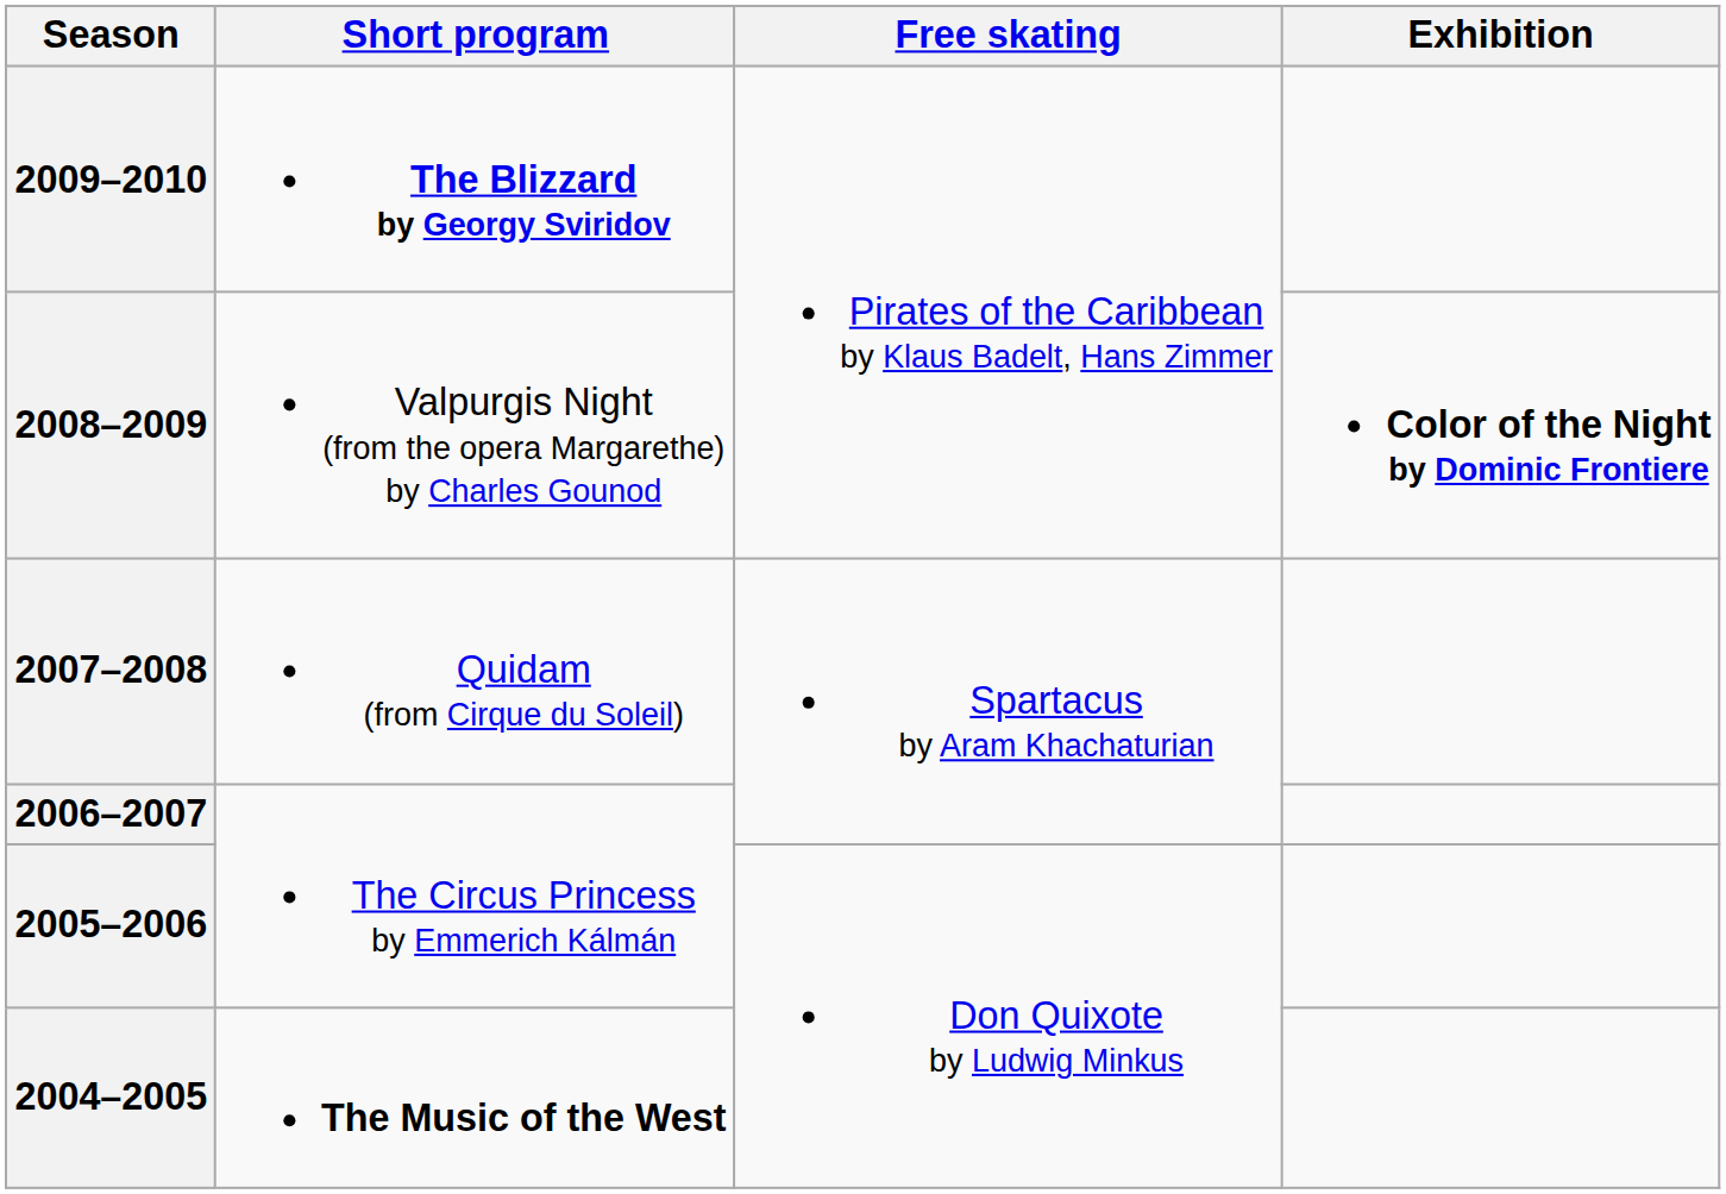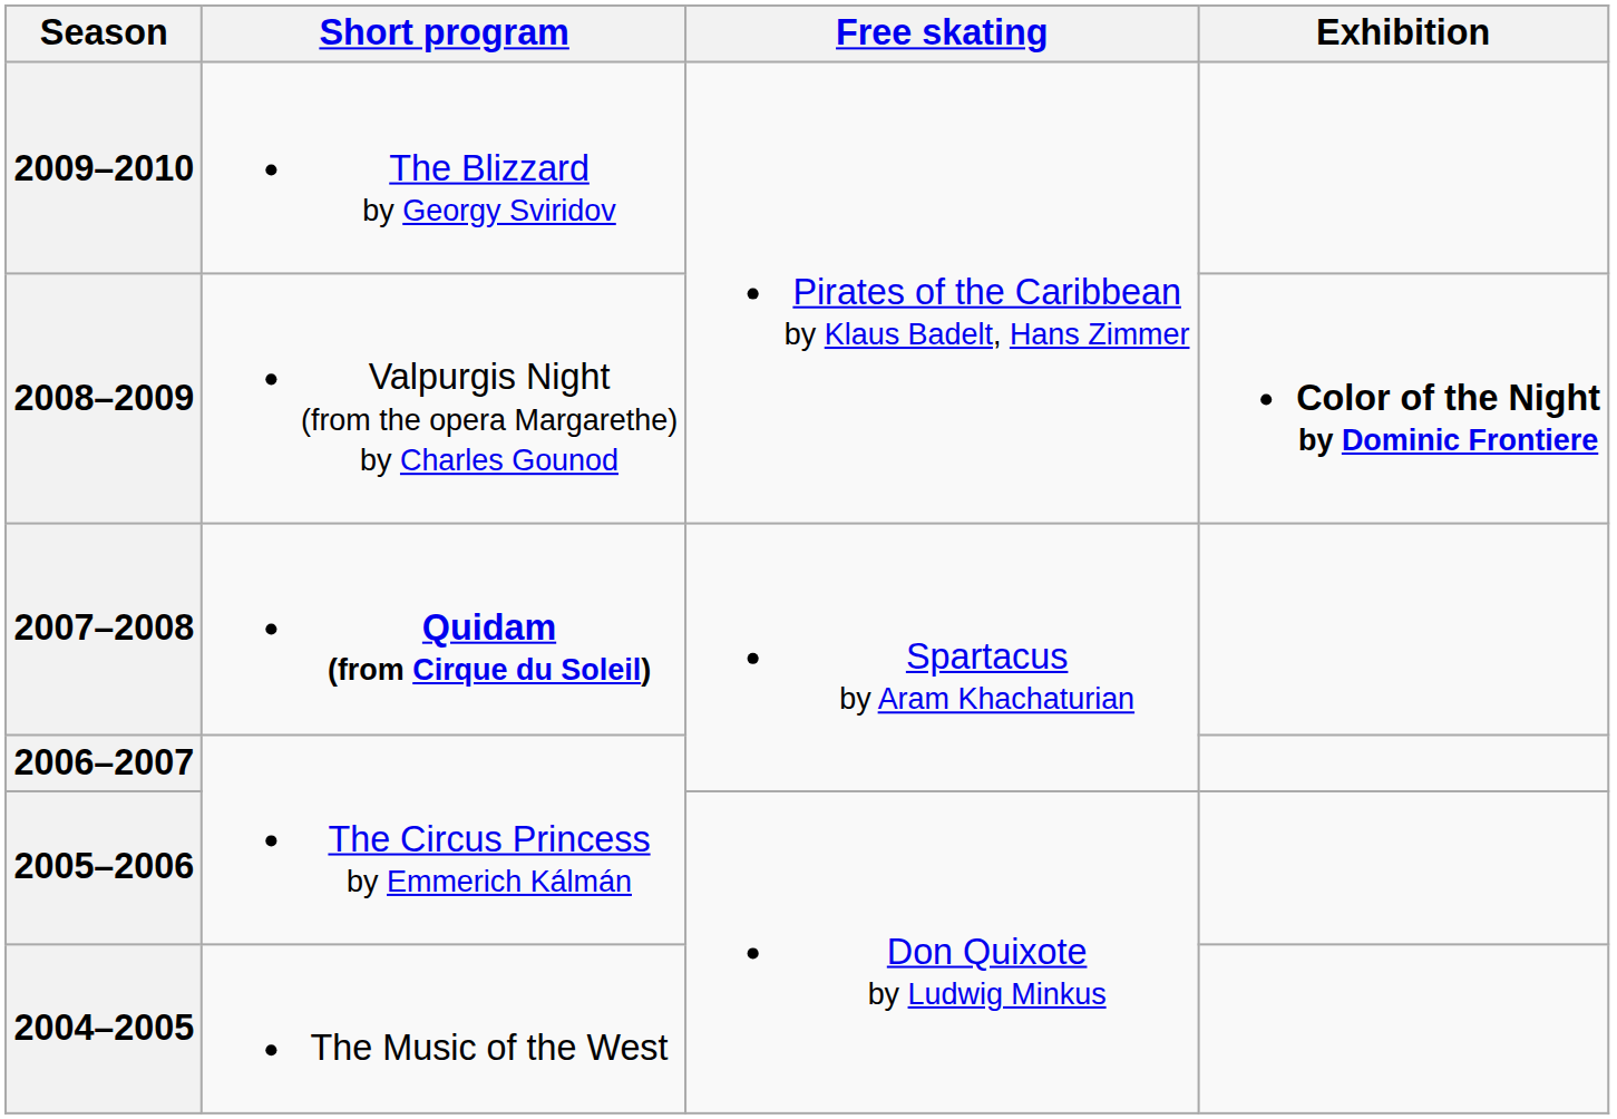2009–2010 | Short program: bold -> normal
2007–2008 | Short program: normal -> bold
2004–2005 | Short program: bold -> normal
